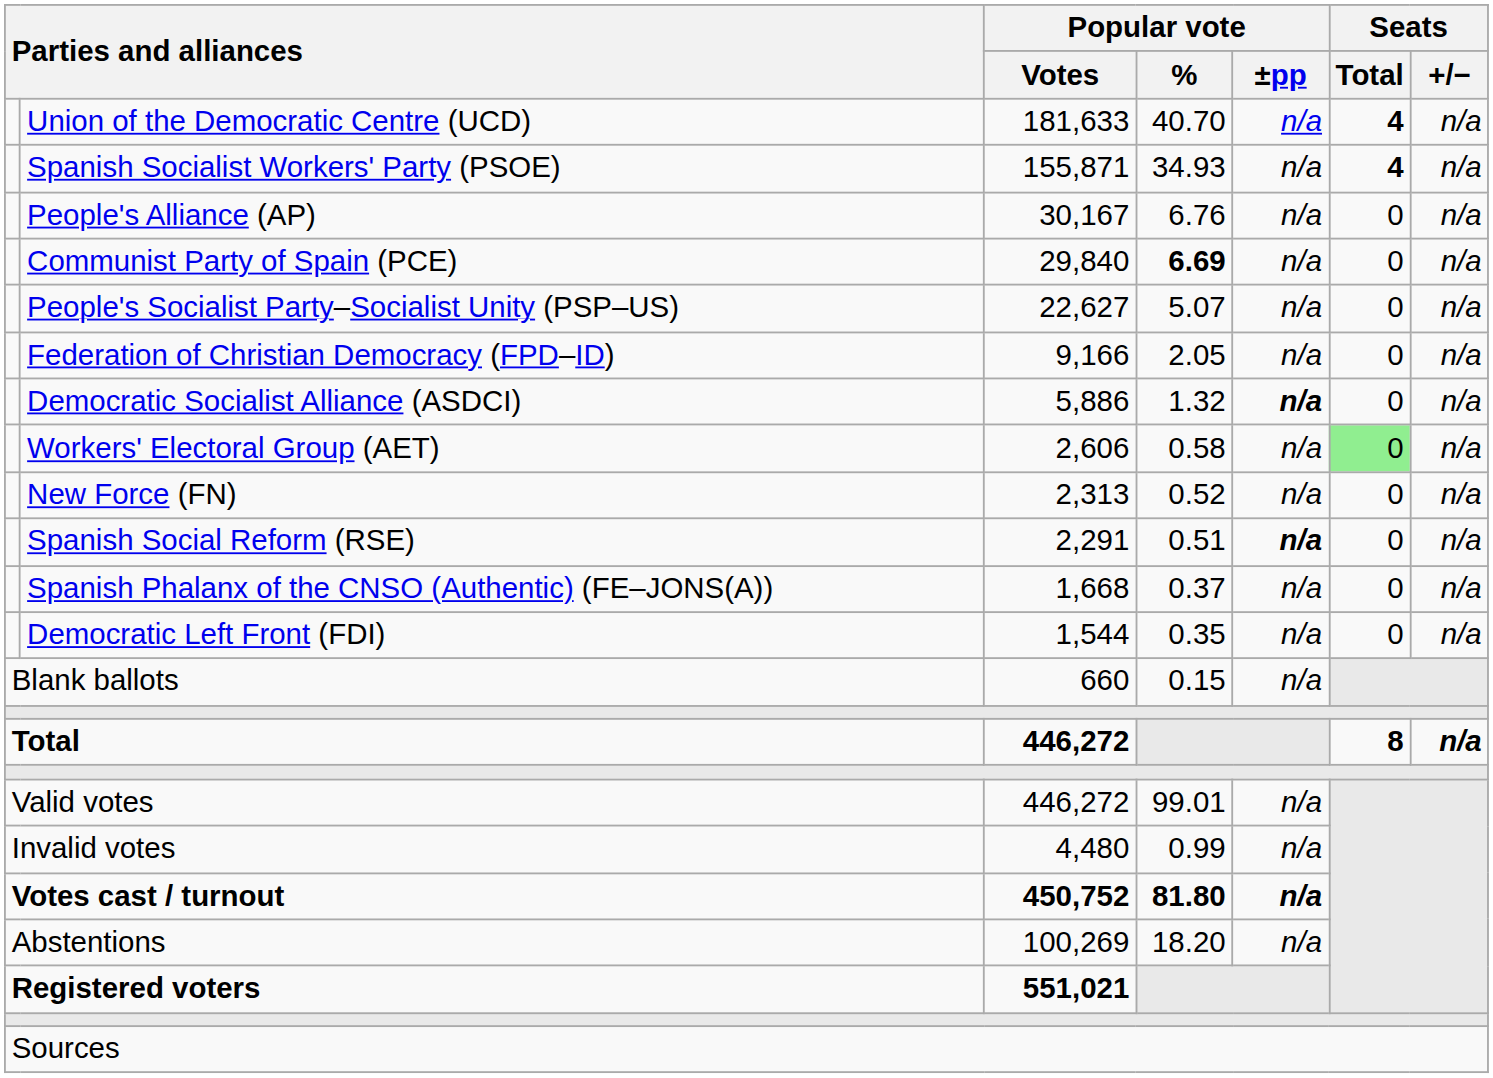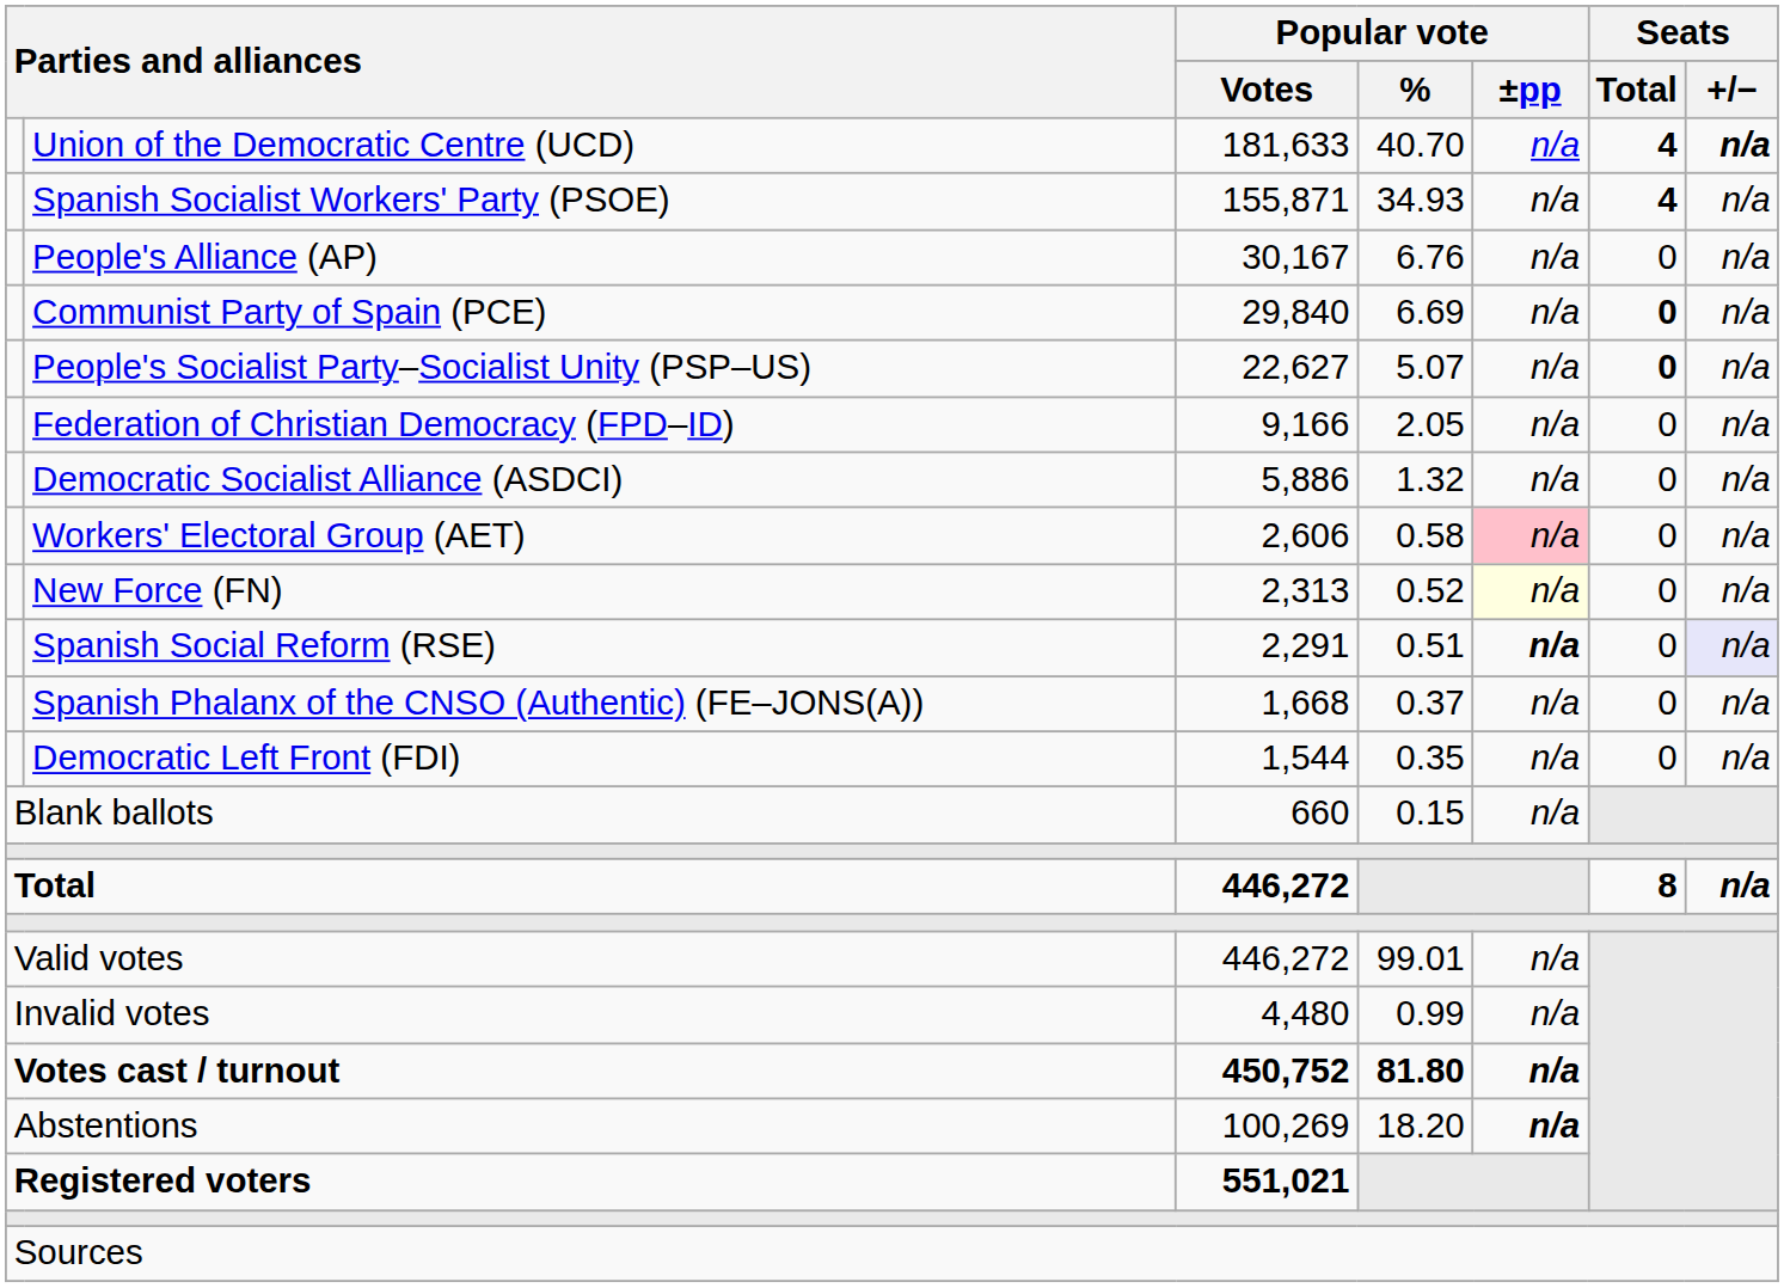Union of the Democratic Centre (UCD) | Seats / +/−: normal -> bold
Communist Party of Spain (PCE) | Popular vote / %: bold -> normal
Communist Party of Spain (PCE) | Seats / Total: normal -> bold
People's Socialist Party–Socialist Unity (PSP–US) | Seats / Total: normal -> bold
Democratic Socialist Alliance (ASDCI) | Popular vote / ±pp: bold -> normal
Workers' Electoral Group (AET) | Popular vote / ±pp: no background -> pink background
Workers' Electoral Group (AET) | Seats / Total: lightgreen background -> no background
New Force (FN) | Popular vote / ±pp: no background -> lightyellow background
Spanish Social Reform (RSE) | Seats / +/−: no background -> lavender background
Abstentions | Popular vote / ±pp: normal -> bold
